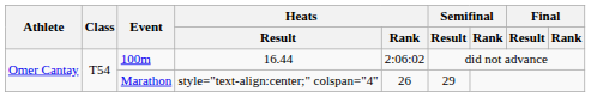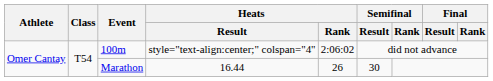100m | Heats / Result: 16.44 -> style="text-align:center;" colspan="4"
Marathon | Heats / Result: style="text-align:center;" colspan="4" -> 16.44
Marathon | Semifinal / Result: 29 -> 30
